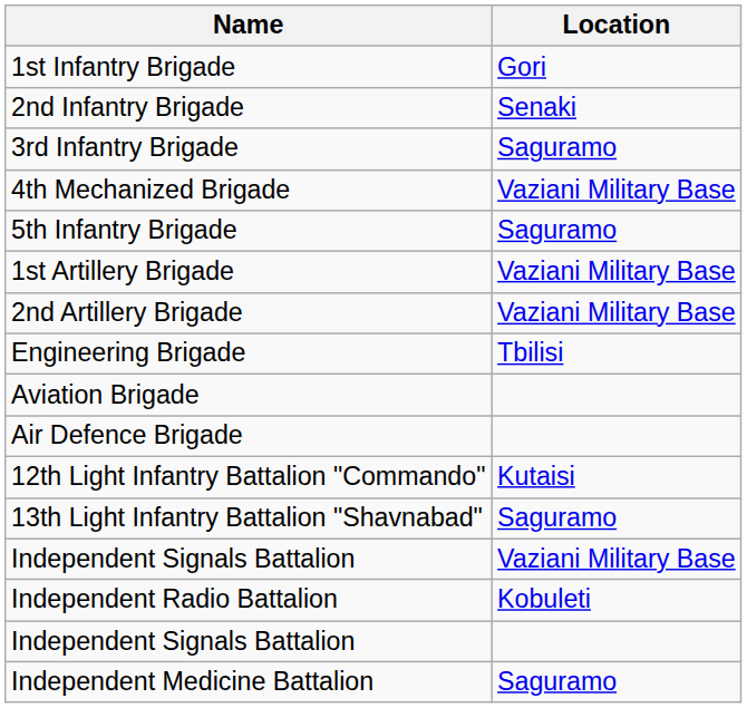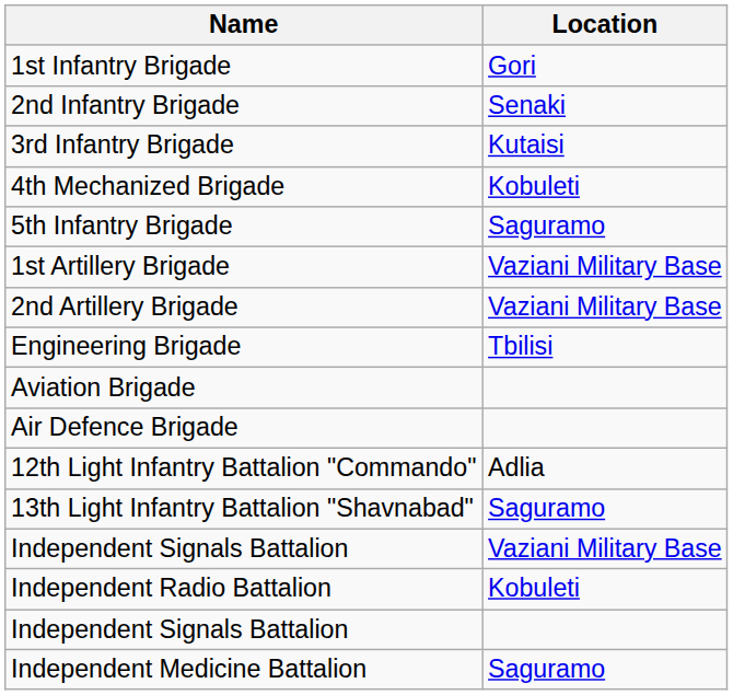row 4 | Location: Saguramo -> Kutaisi
row 5 | Location: Vaziani Military Base -> Kobuleti
row 12 | Location: Kutaisi -> Adlia
